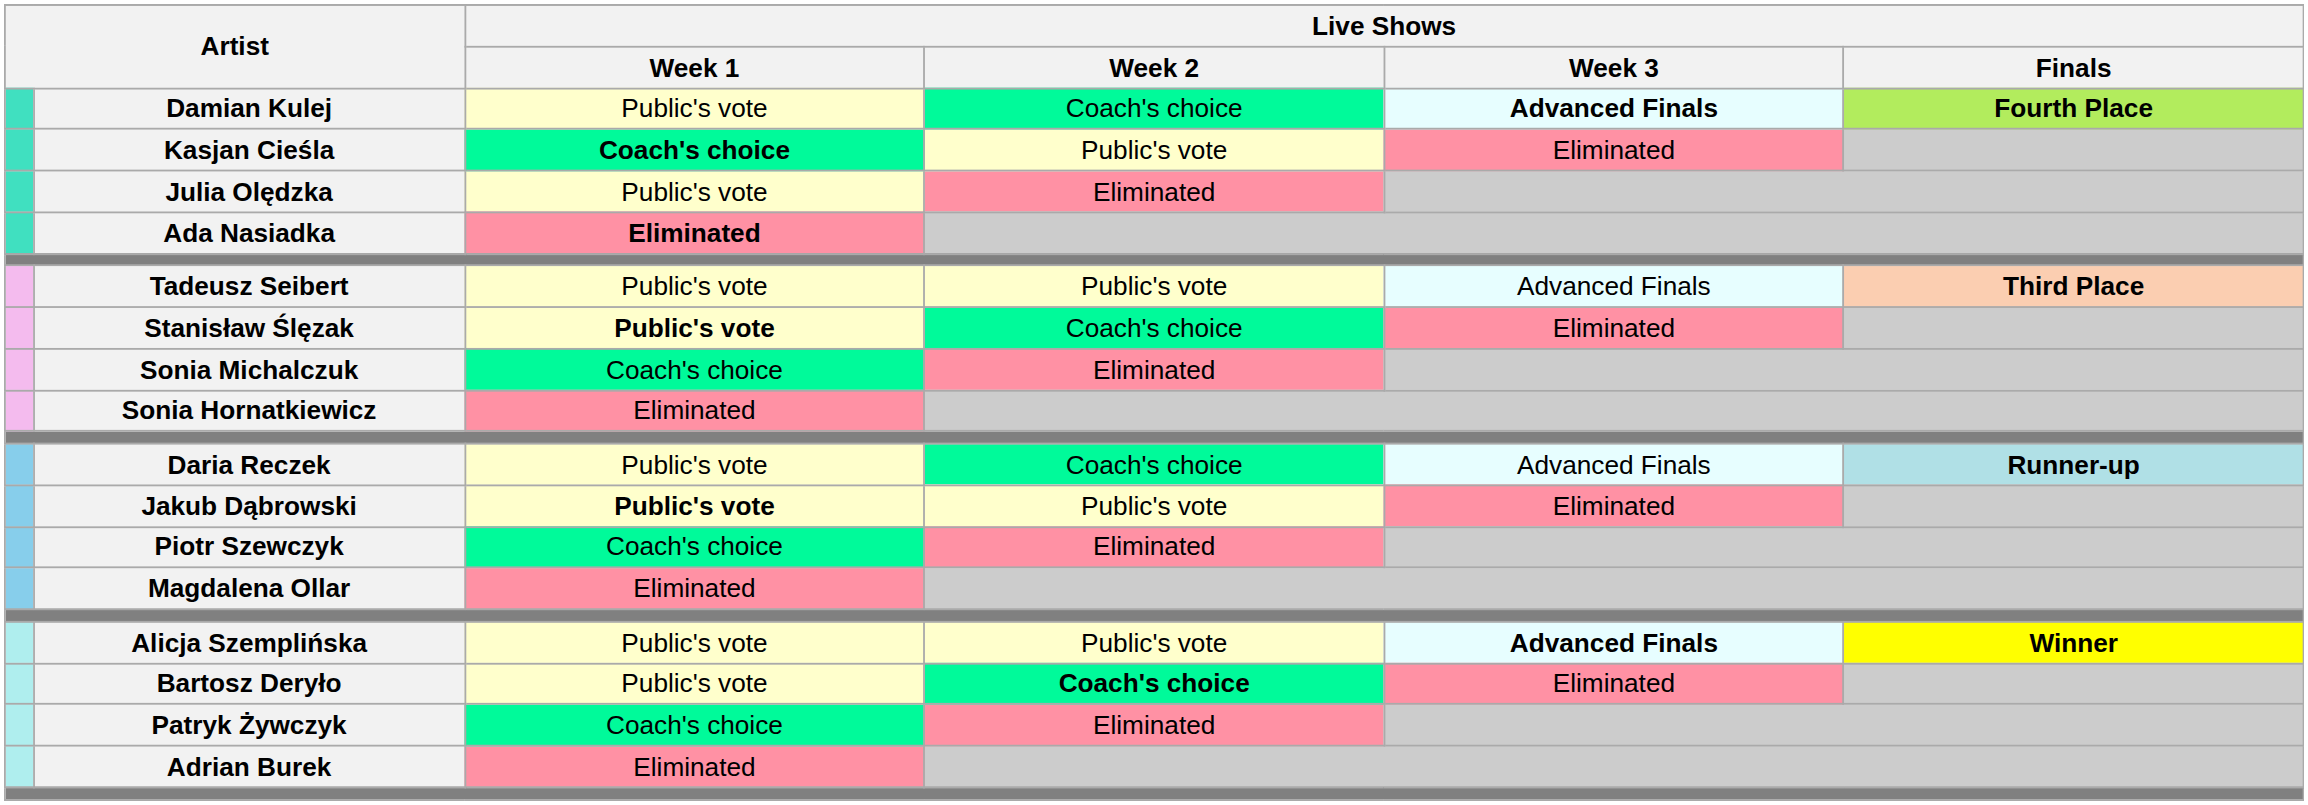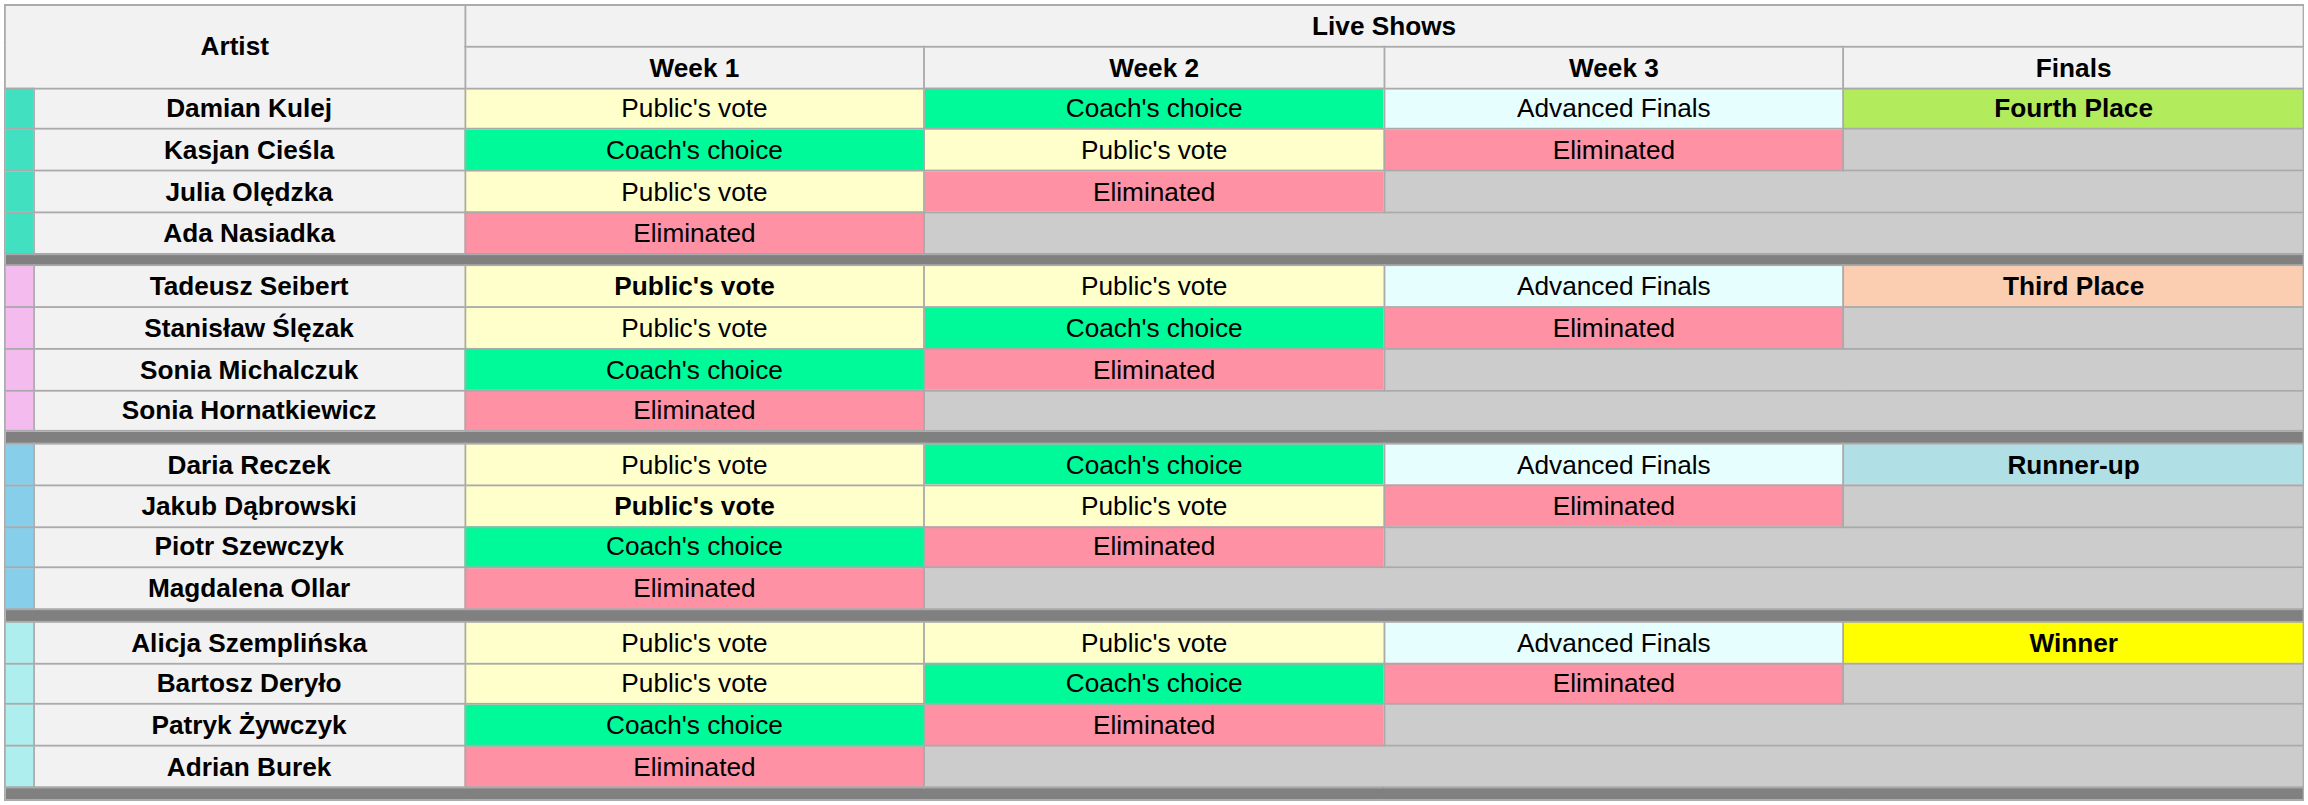Damian Kulej | Live Shows / Week 3: bold -> normal
Kasjan Cieśla | Live Shows / Week 1: bold -> normal
Ada Nasiadka | Live Shows / Week 1: bold -> normal
Tadeusz Seibert | Live Shows / Week 1: normal -> bold
Stanisław Ślęzak | Live Shows / Week 1: bold -> normal
Alicja Szemplińska | Live Shows / Week 3: bold -> normal
Bartosz Deryło | Live Shows / Week 2: bold -> normal
